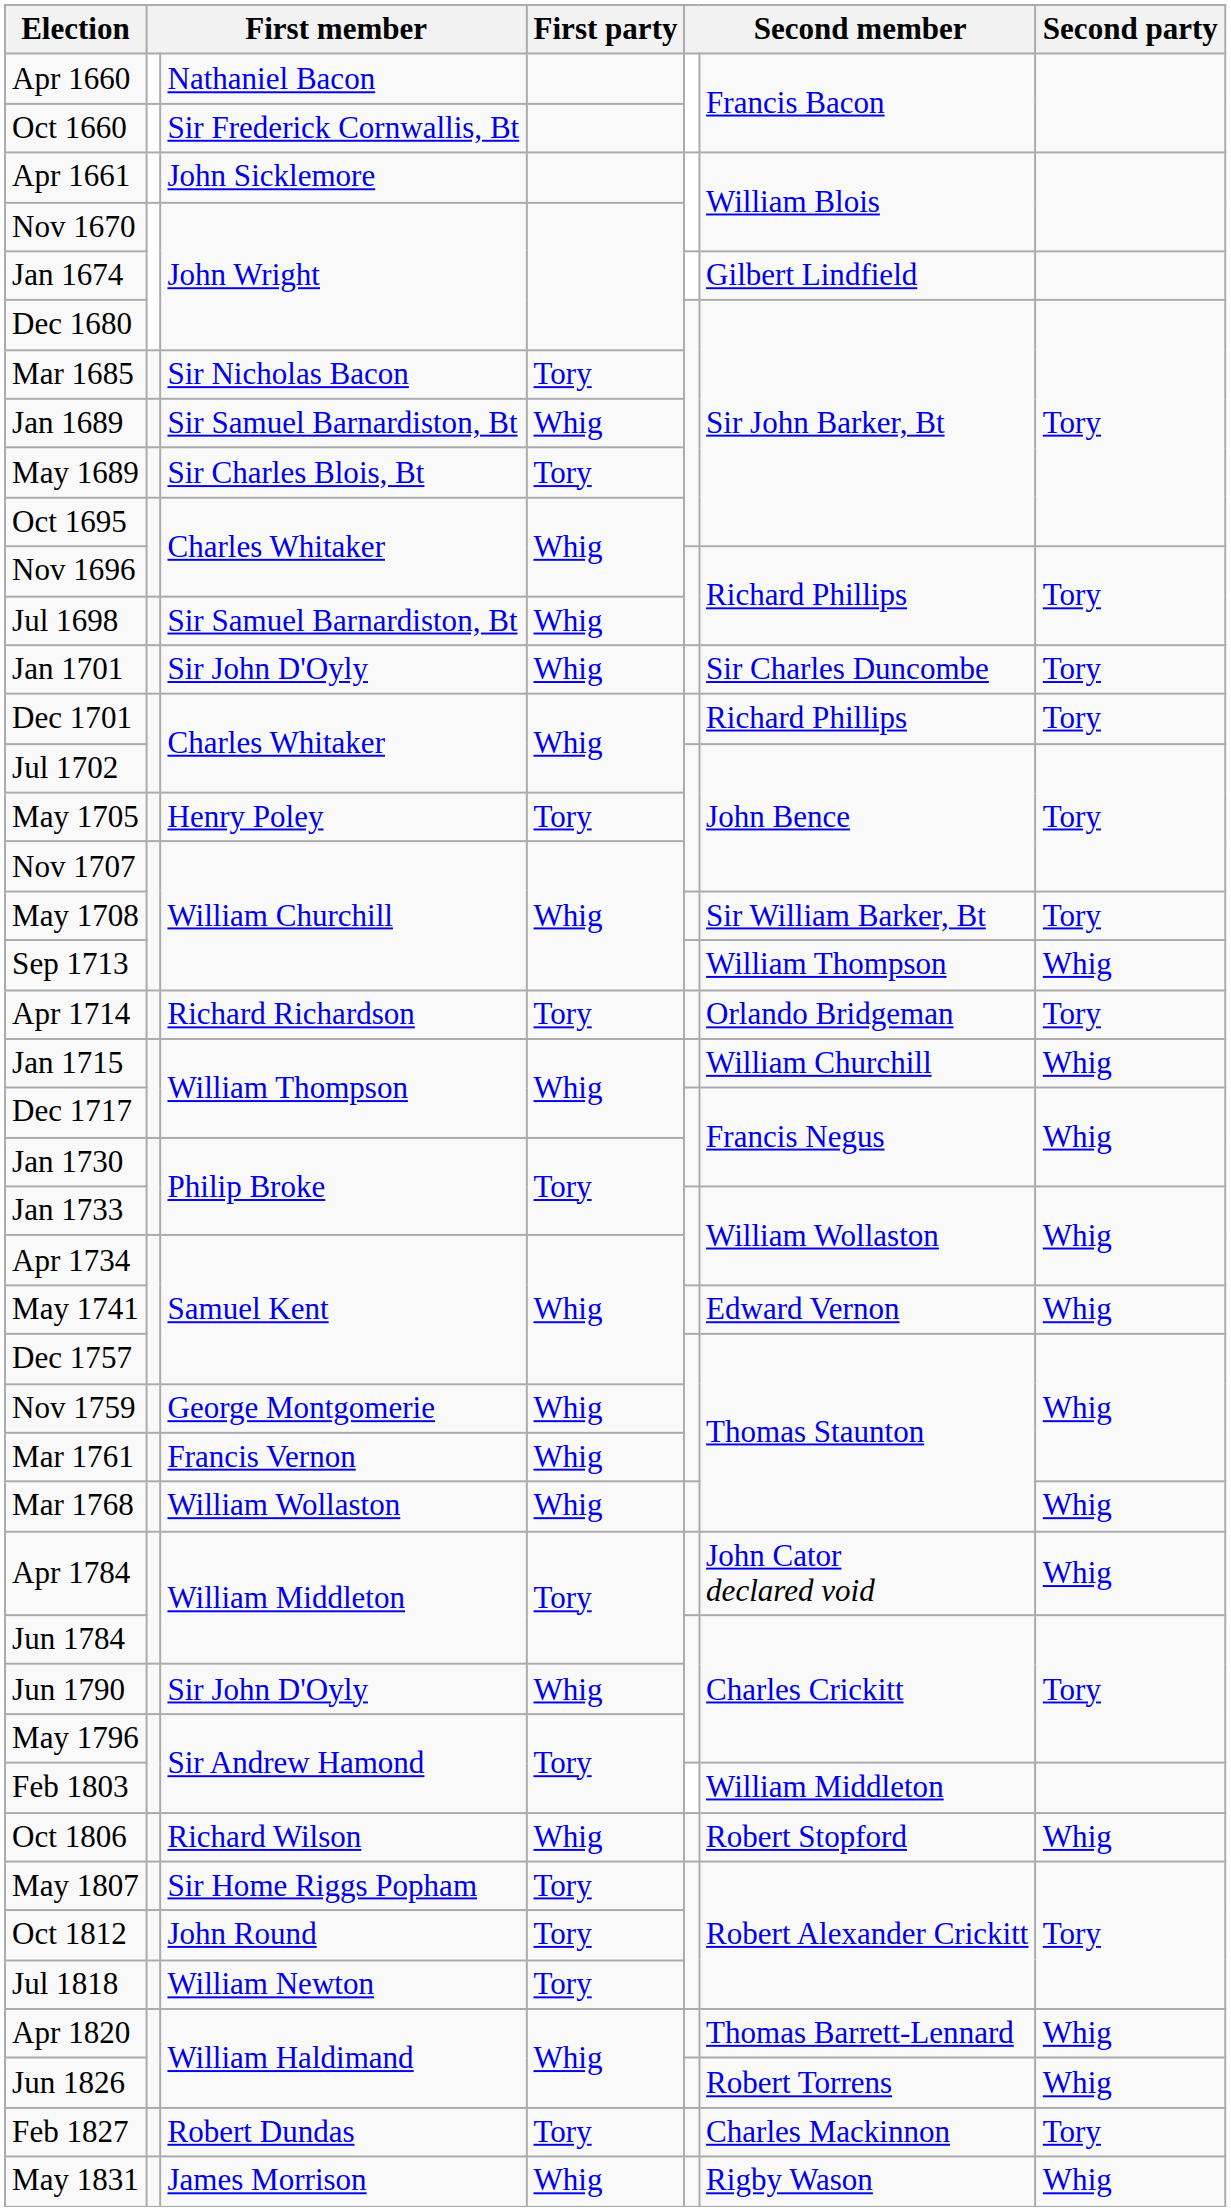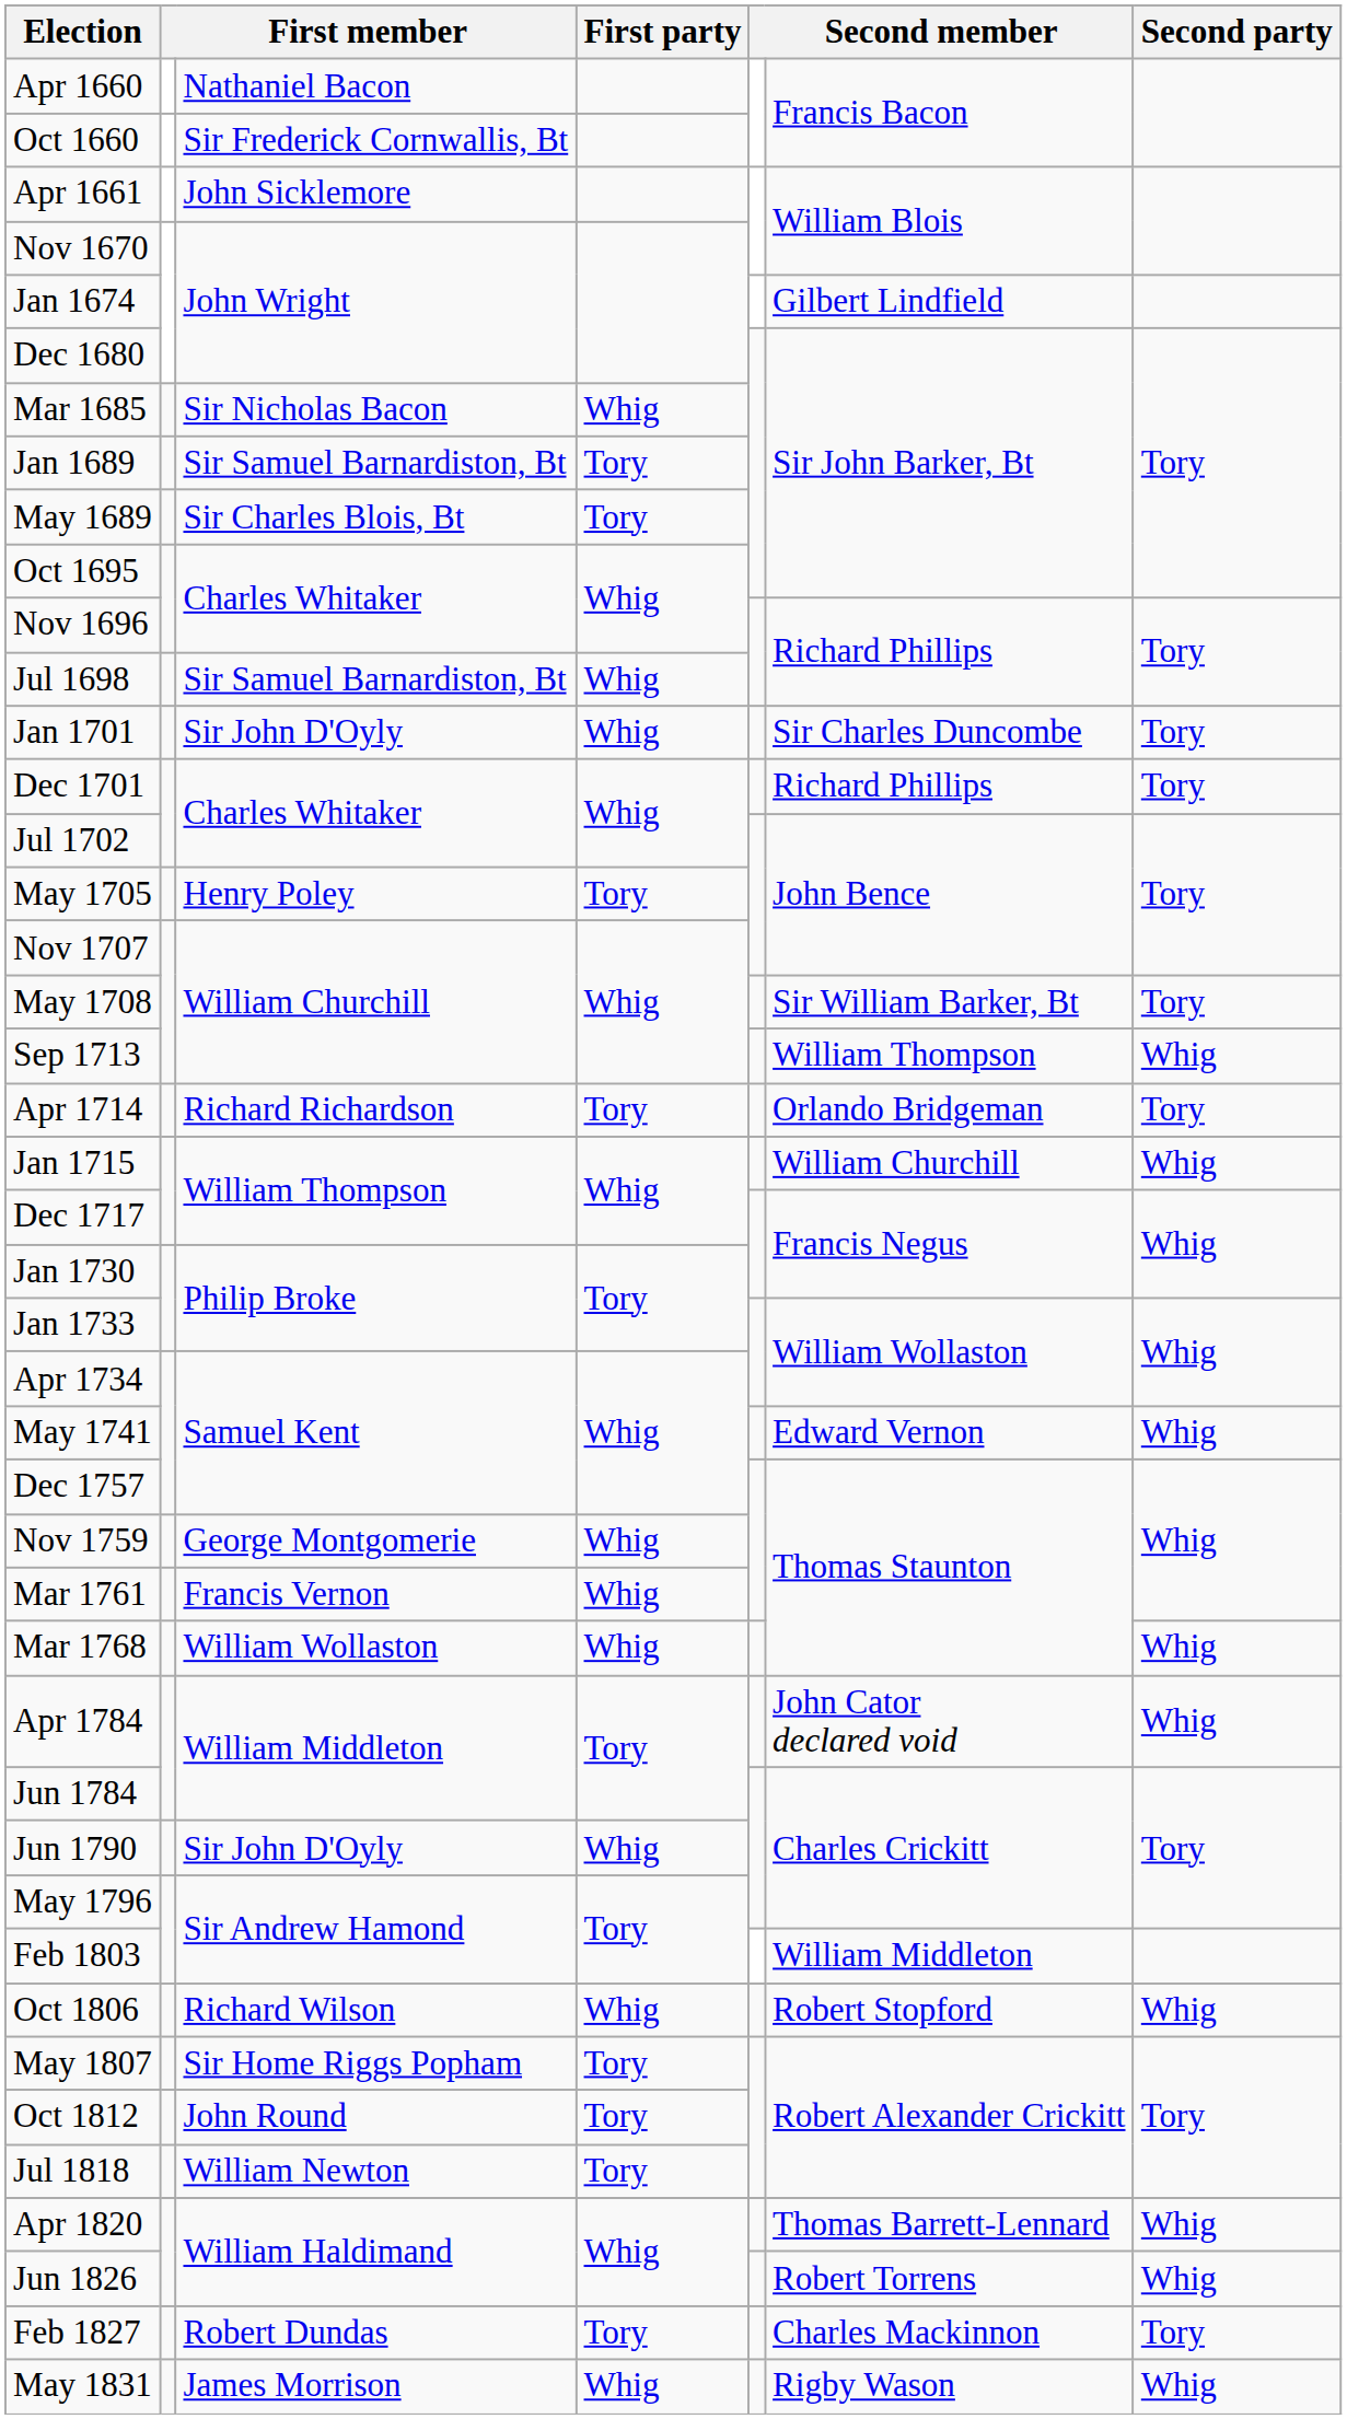Mar 1685 | First party: Tory -> Whig
Jan 1689 | First party: Whig -> Tory
